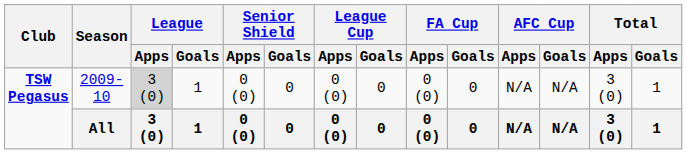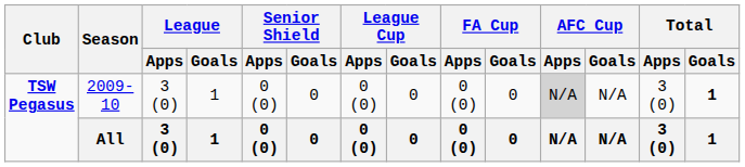TSW Pegasus / 2009-10 | League / Apps: lightgrey background -> no background
TSW Pegasus / 2009-10 | AFC Cup / Apps: no background -> lightgrey background
TSW Pegasus / 2009-10 | Total / Goals: normal -> bold
